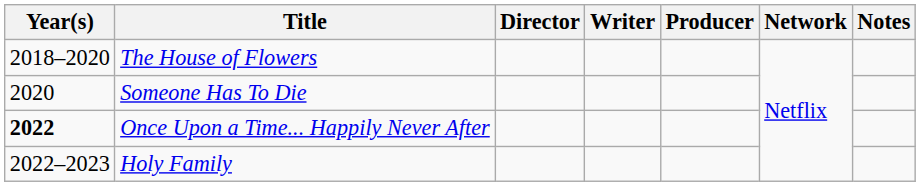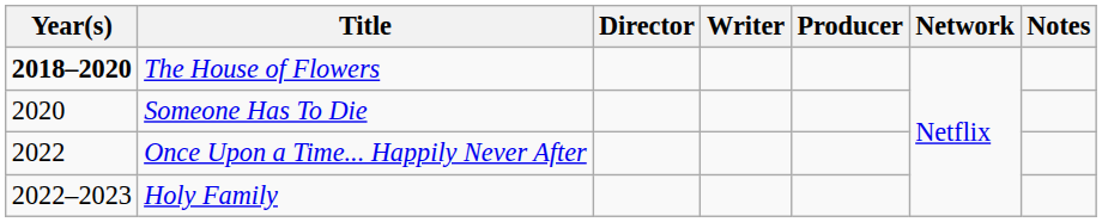The House of Flowers | Year(s): normal -> bold
Once Upon a Time... Happily Never After | Year(s): bold -> normal
